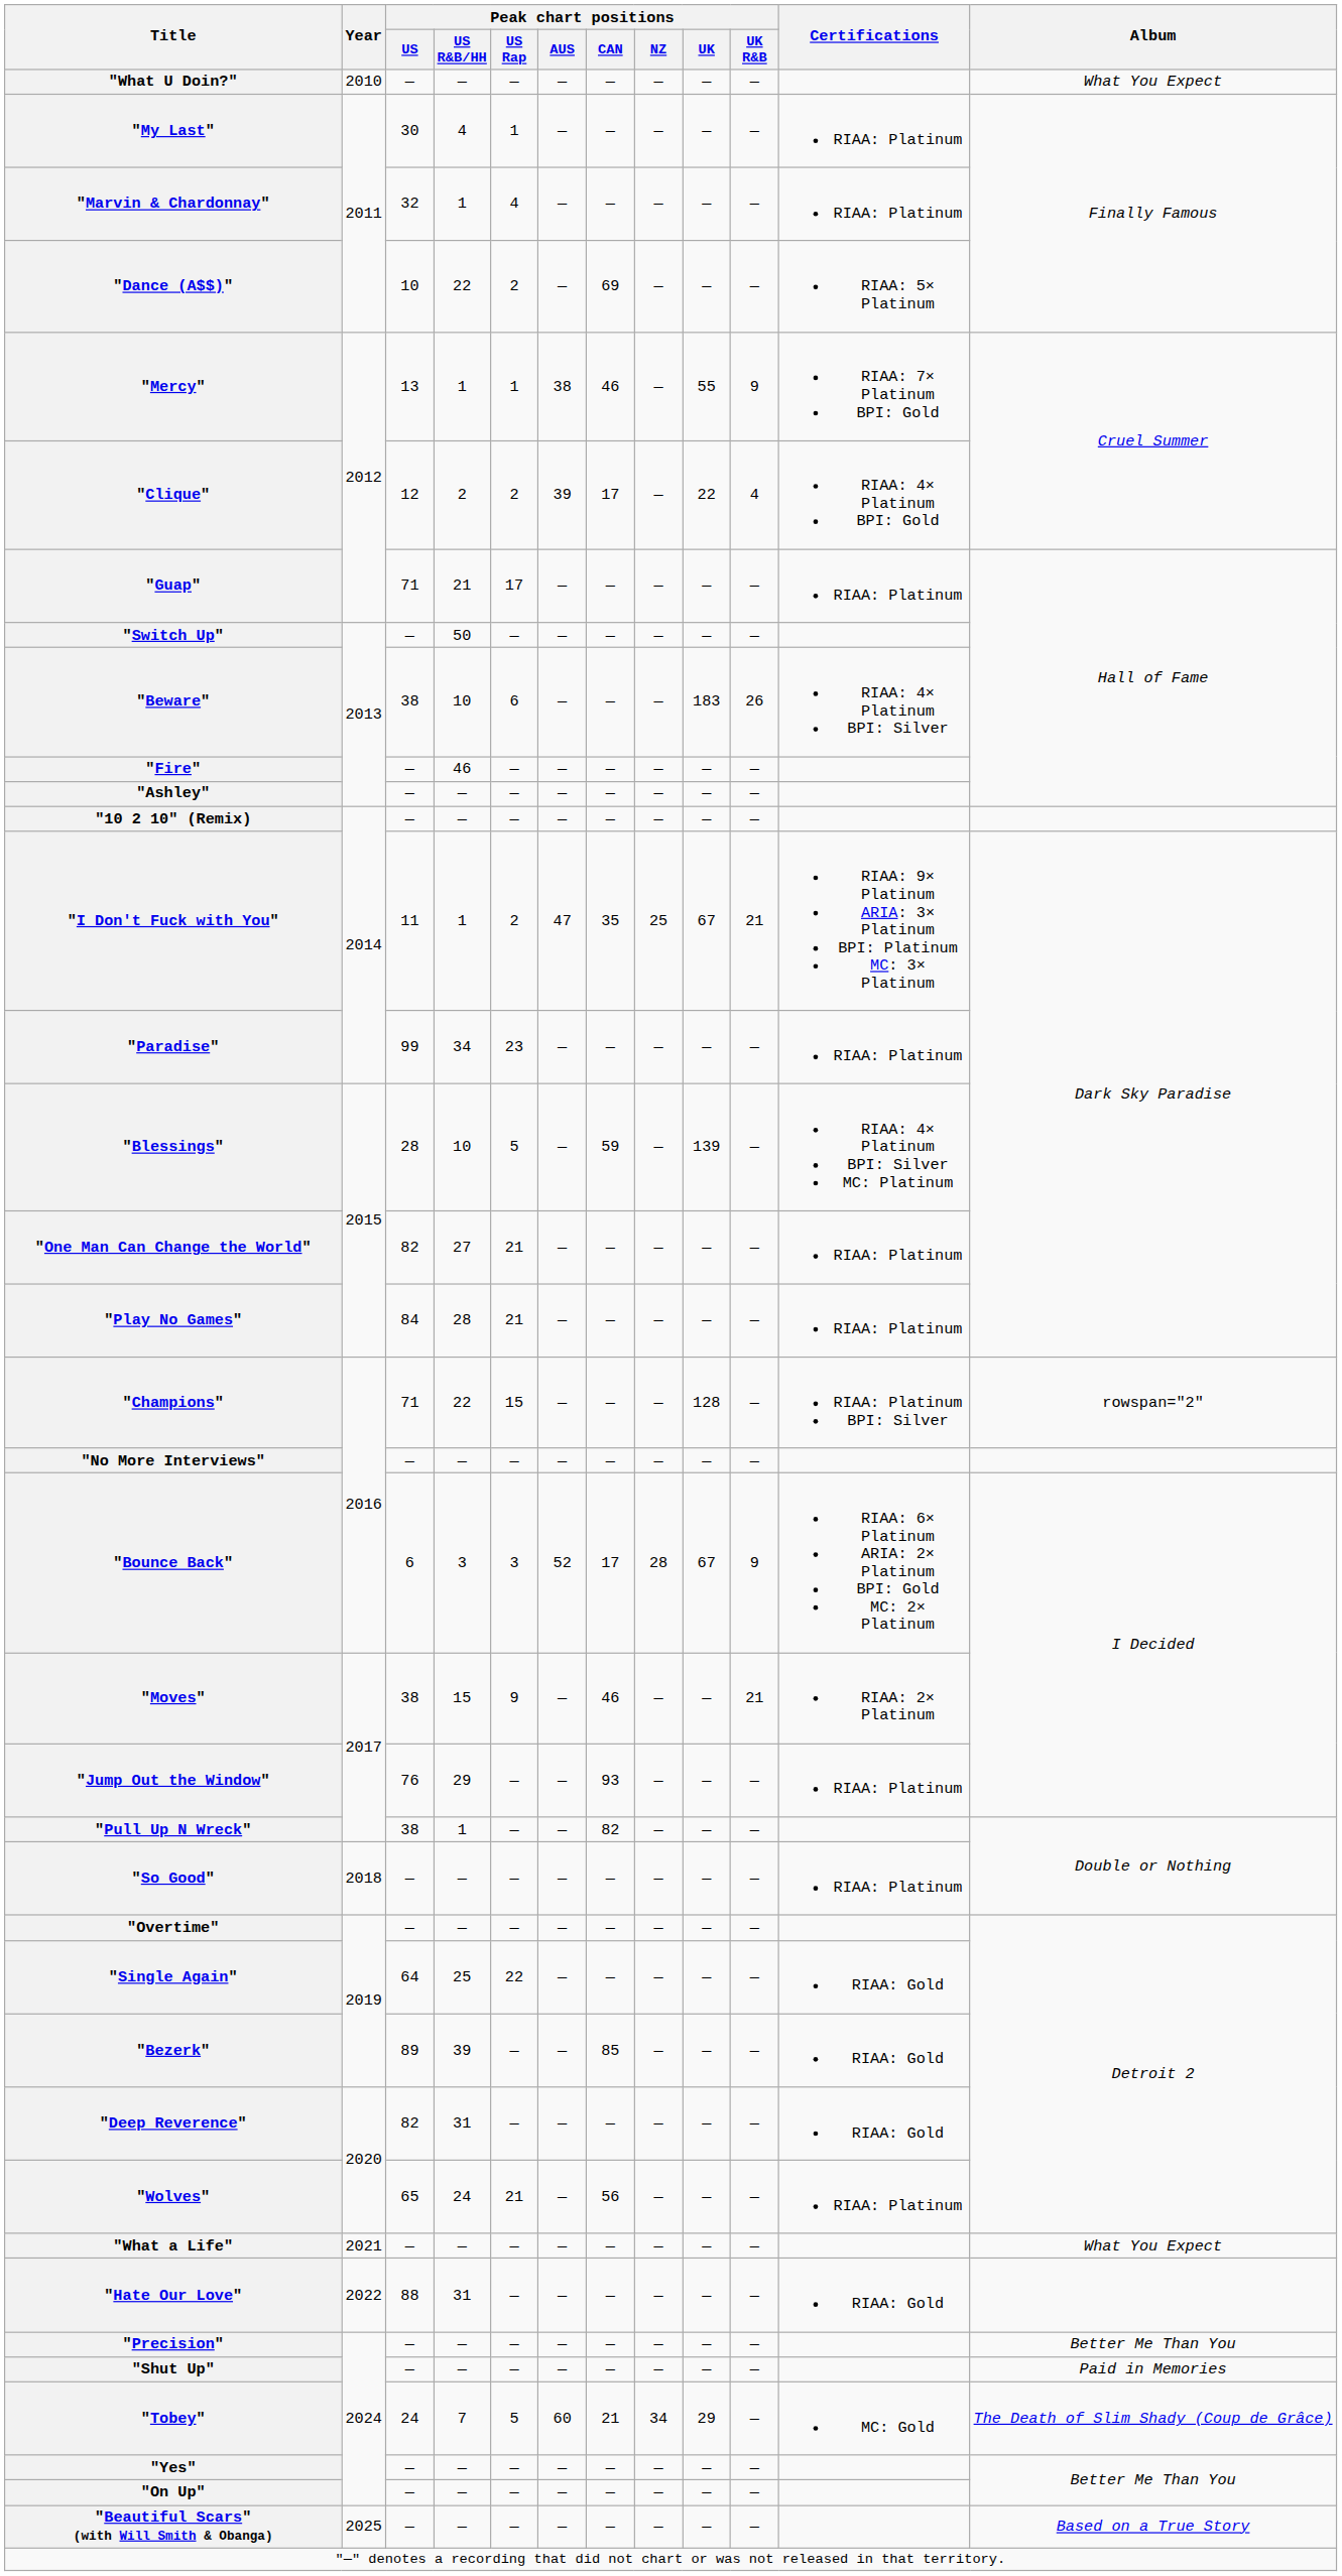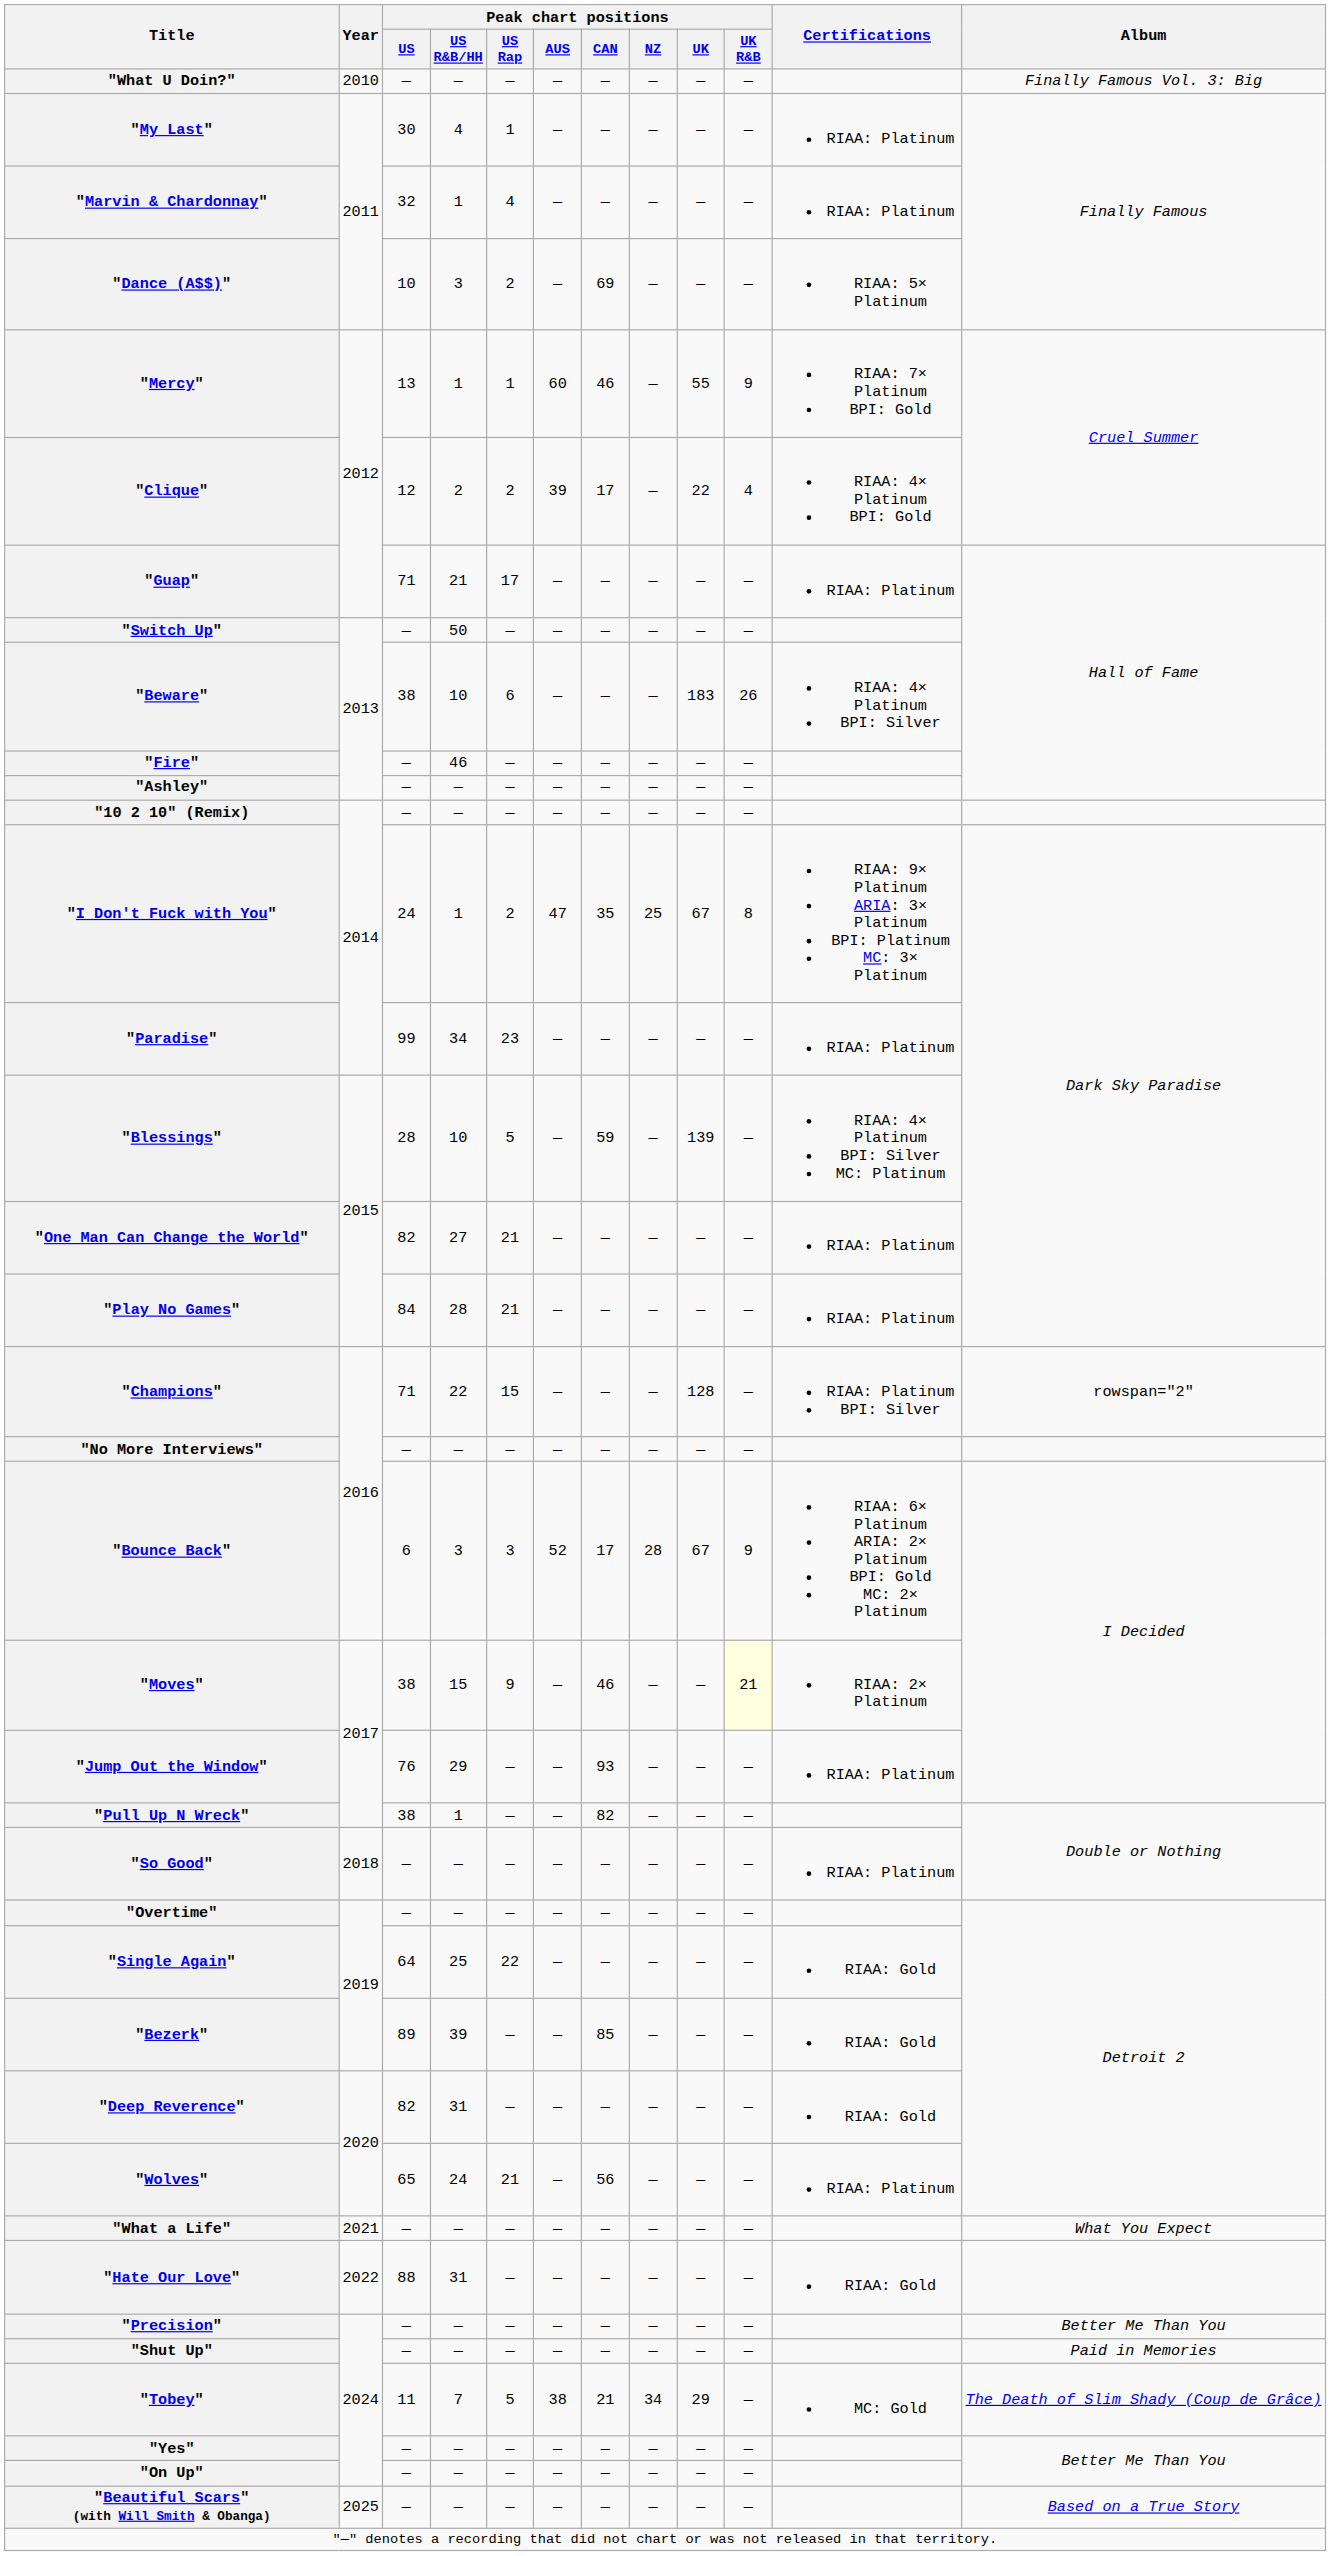"What U Doin?" | Album: What You Expect -> Finally Famous Vol. 3: Big
"Dance (A$$)" | Peak chart positions / US R&B/HH: 22 -> 3
"Mercy" | Peak chart positions / AUS: 38 -> 60
"I Don't Fuck with You" | Peak chart positions / US: 11 -> 24
"I Don't Fuck with You" | Peak chart positions / UK R&B: 21 -> 8
"Moves" | Peak chart positions / UK R&B: no background -> lightyellow background
"Tobey" | Peak chart positions / US: 24 -> 11
"Tobey" | Peak chart positions / AUS: 60 -> 38
